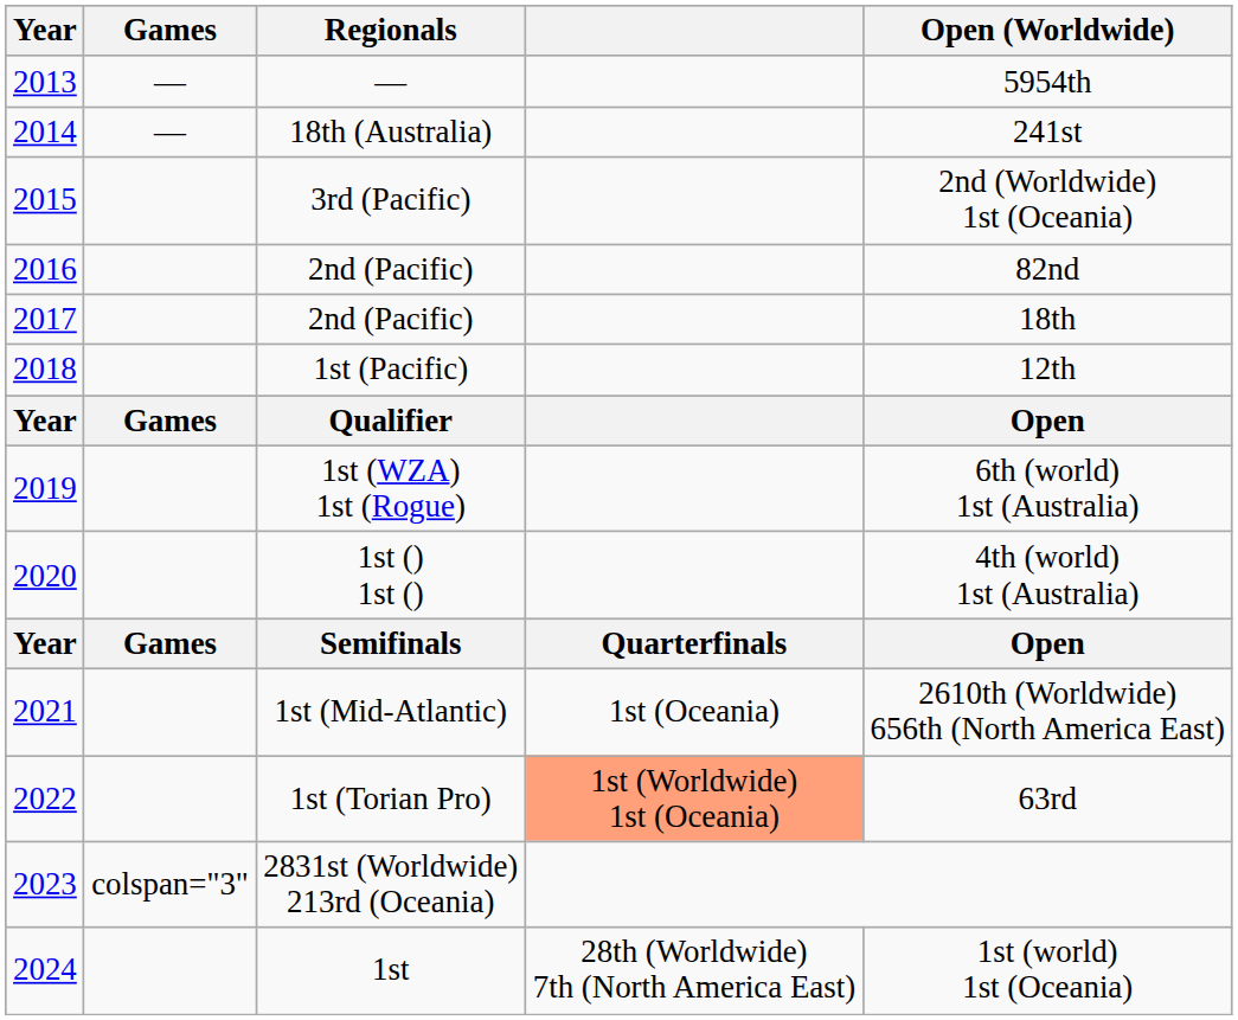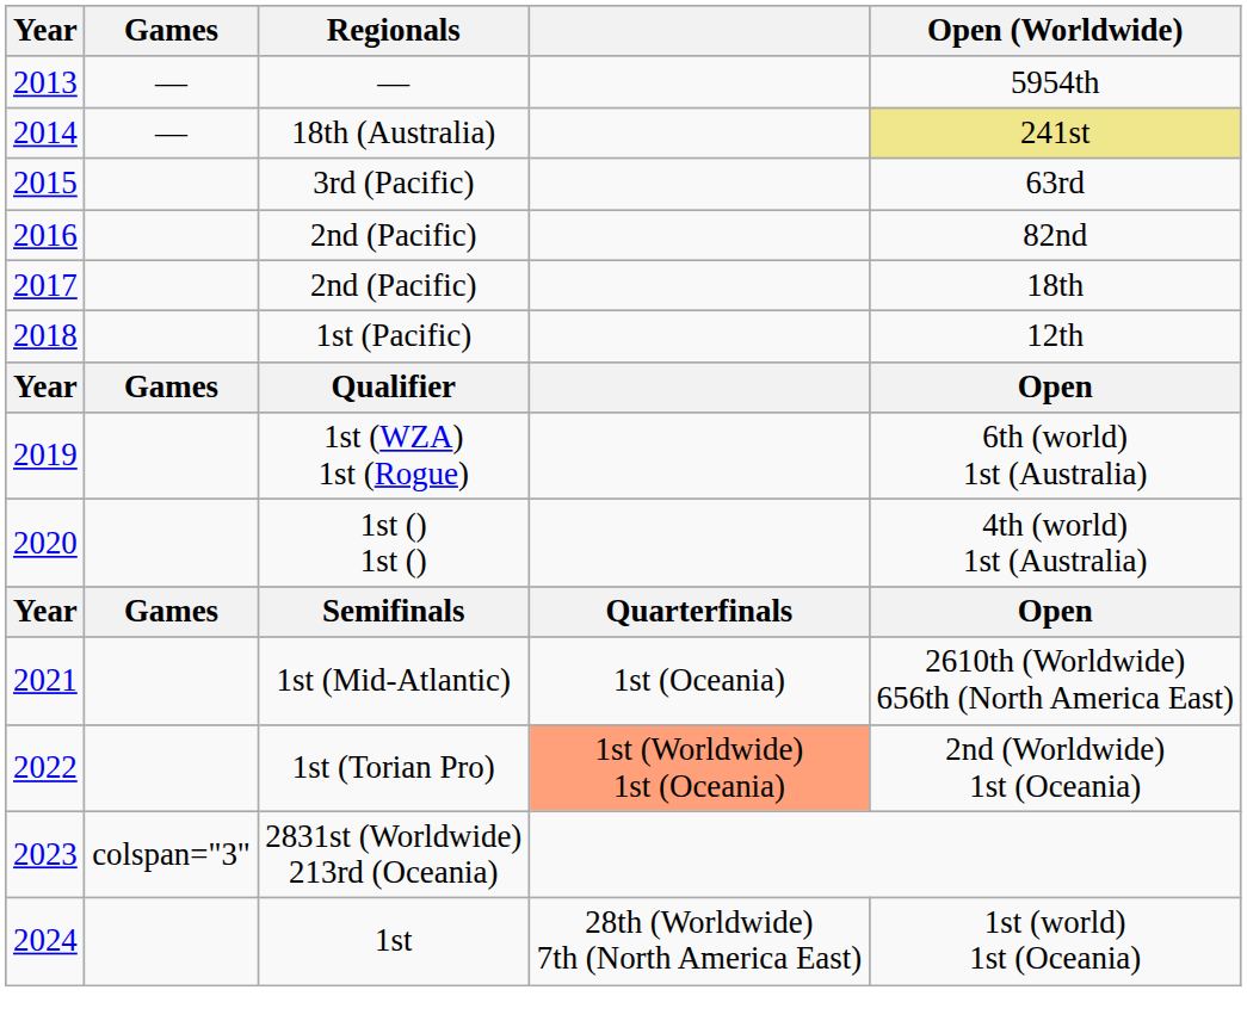18th (Australia) | Open (Worldwide): no background -> khaki background
3rd (Pacific) | Open (Worldwide): 2nd (Worldwide) 1st (Oceania) -> 63rd
1st (Torian Pro) | Open (Worldwide): 63rd -> 2nd (Worldwide) 1st (Oceania)
